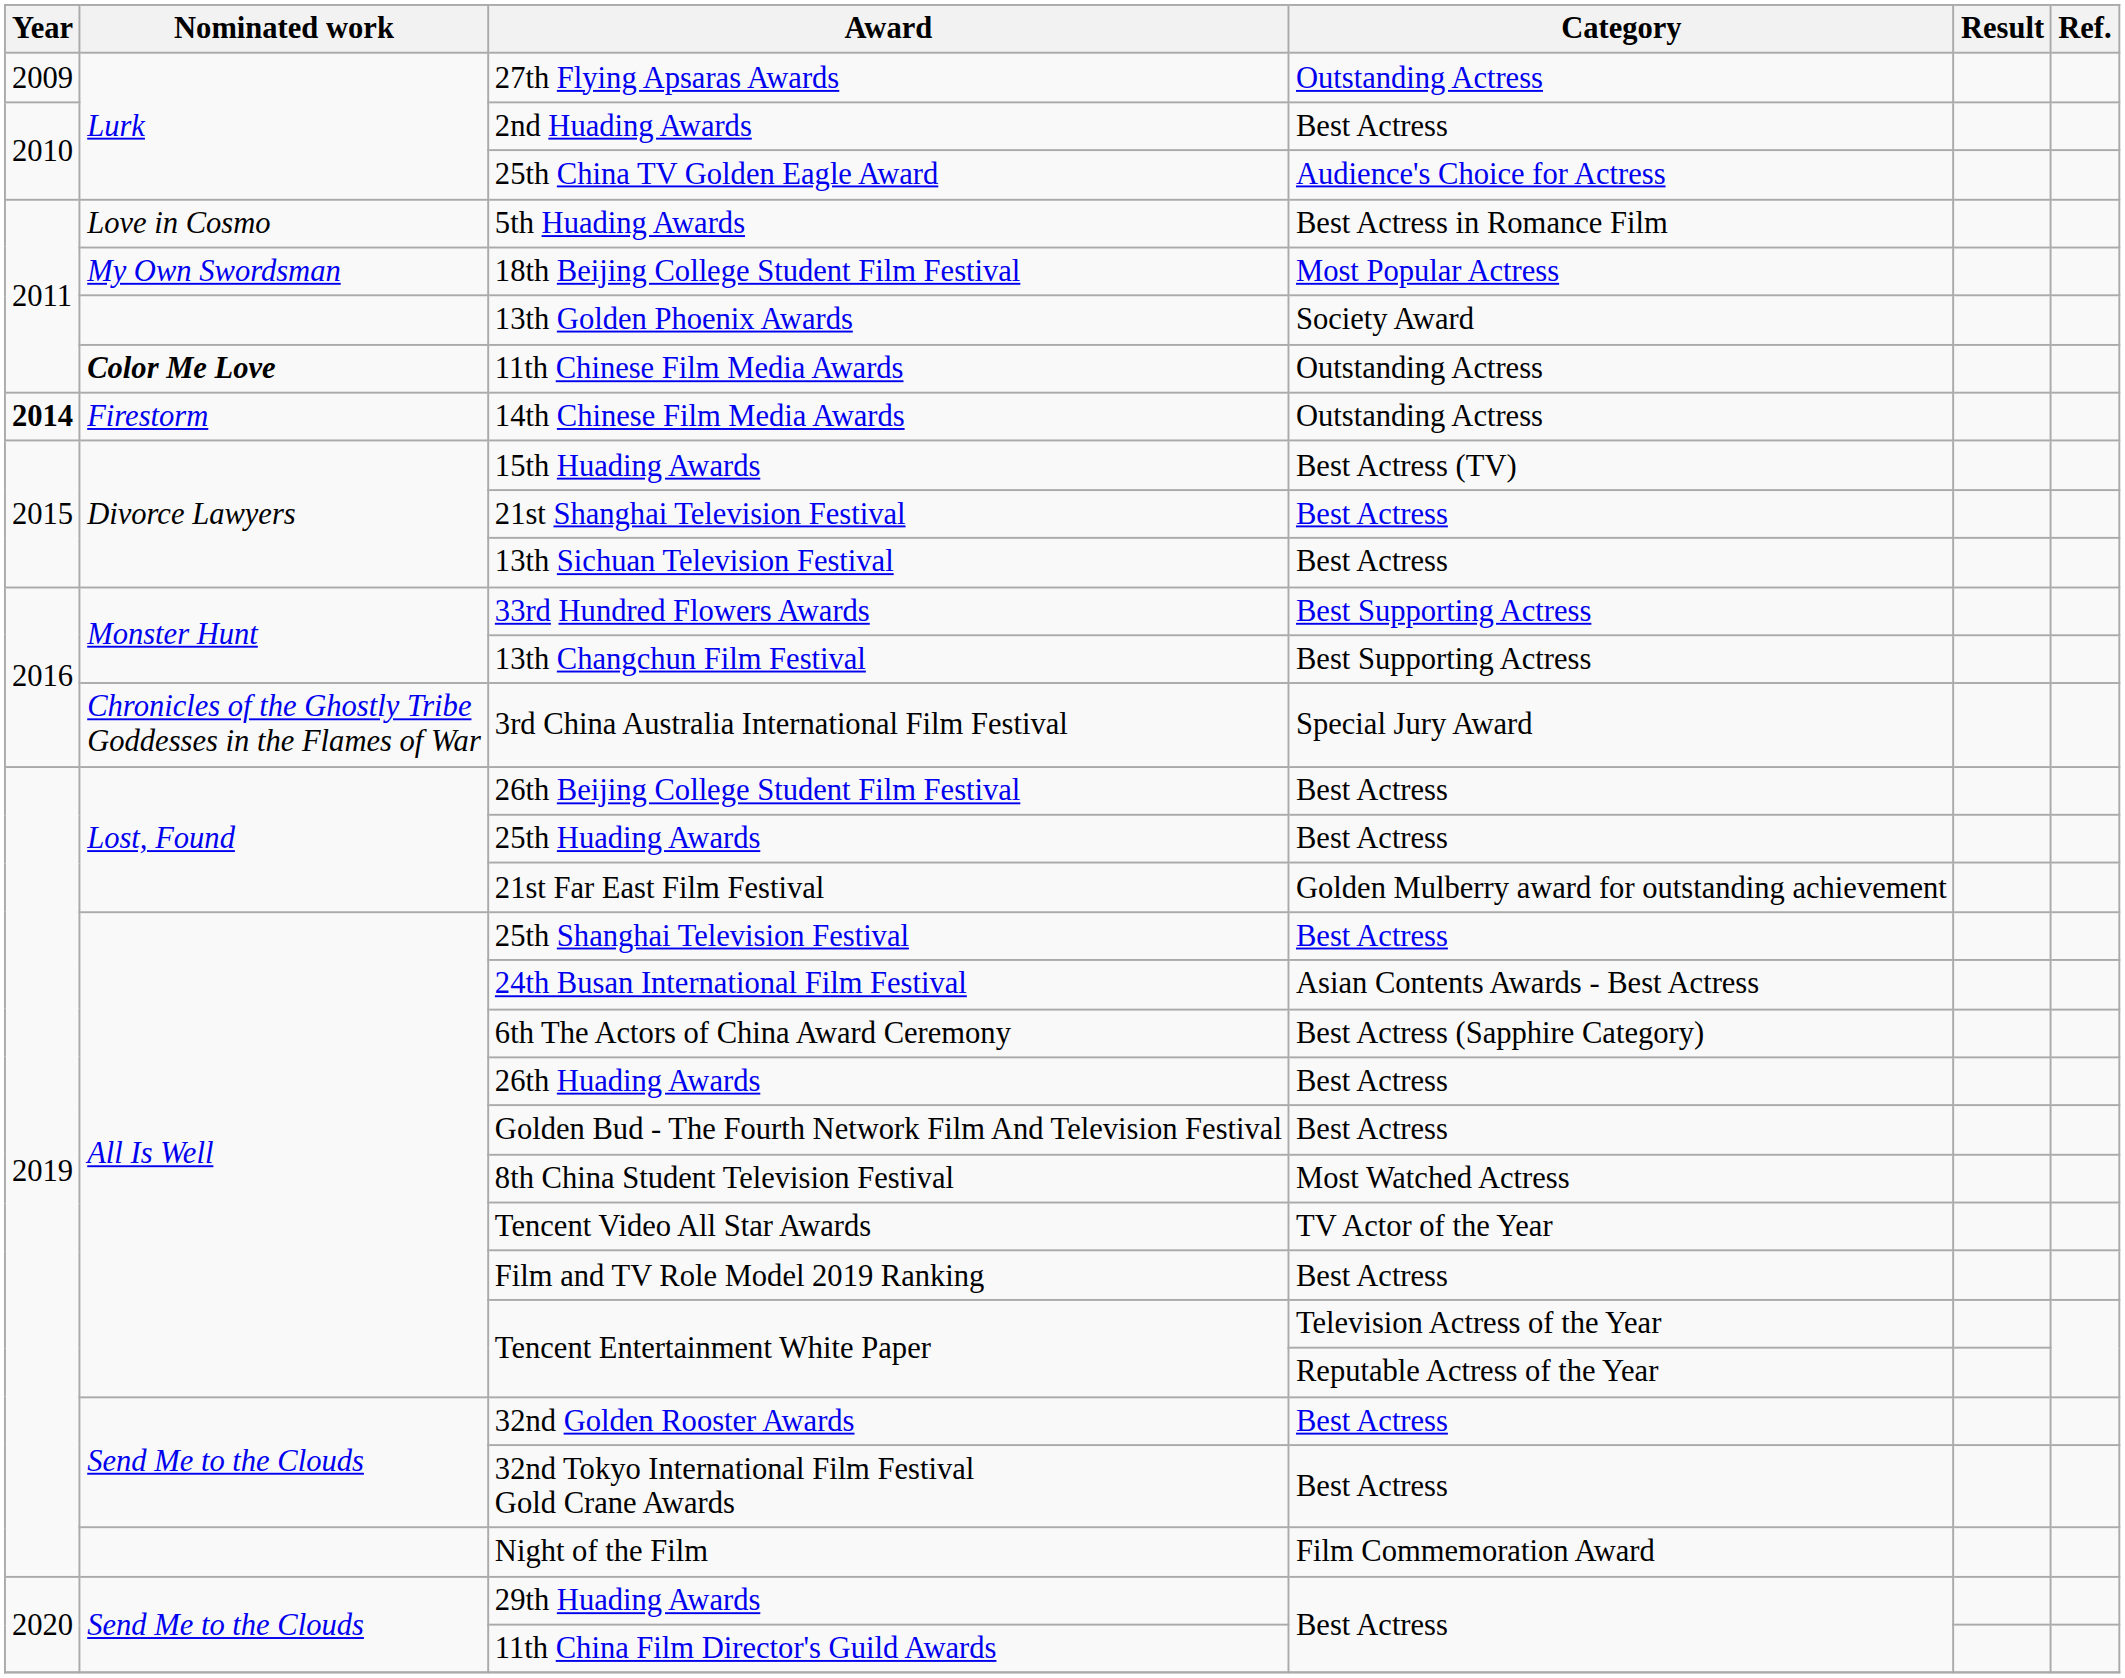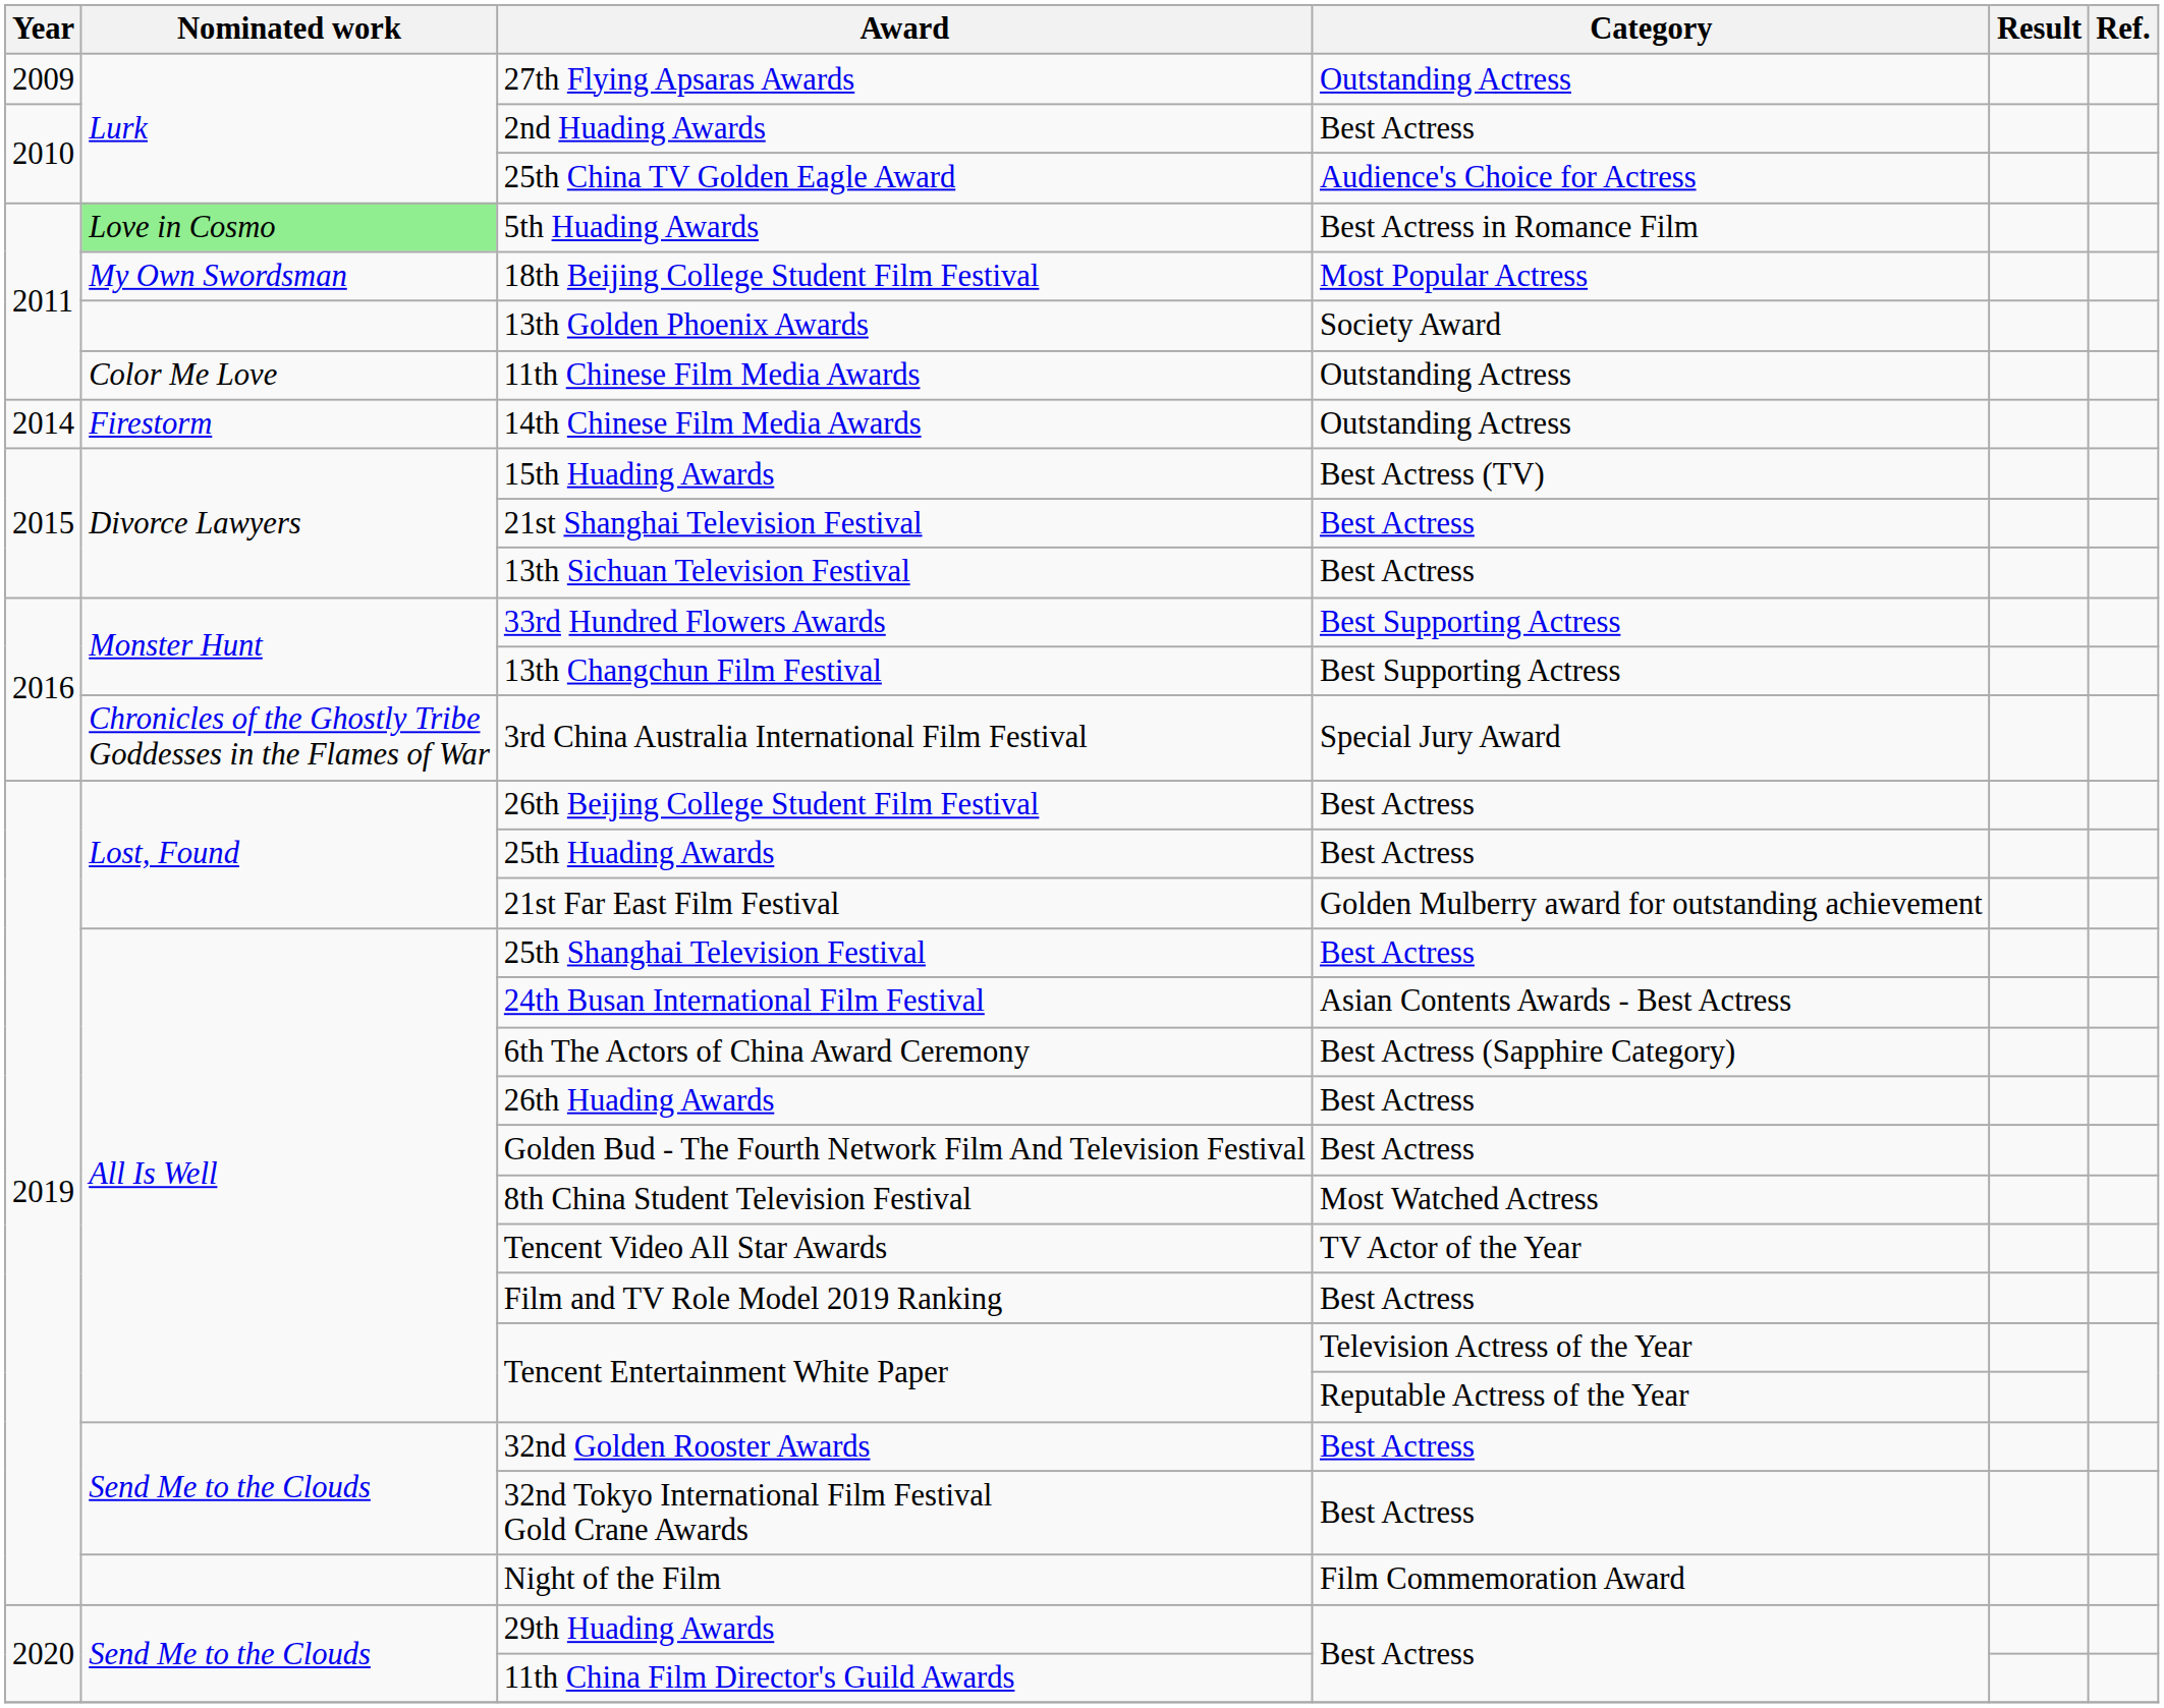5th Huading Awards | Nominated work: no background -> lightgreen background
11th Chinese Film Media Awards | Nominated work: bold -> normal
14th Chinese Film Media Awards | Year: bold -> normal
